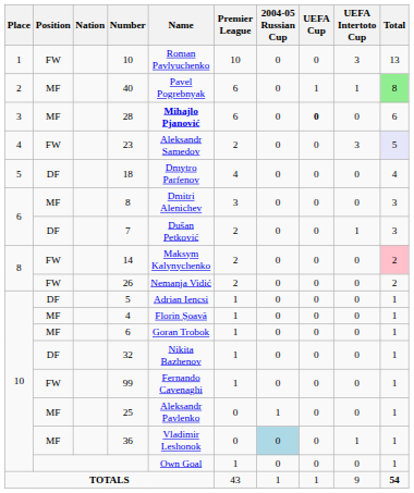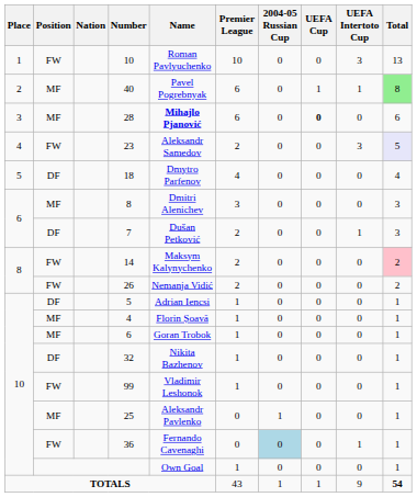99 | Name: Fernando Cavenaghi -> Vladimir Leshonok
36 | Position: MF -> FW
36 | Name: Vladimir Leshonok -> Fernando Cavenaghi
